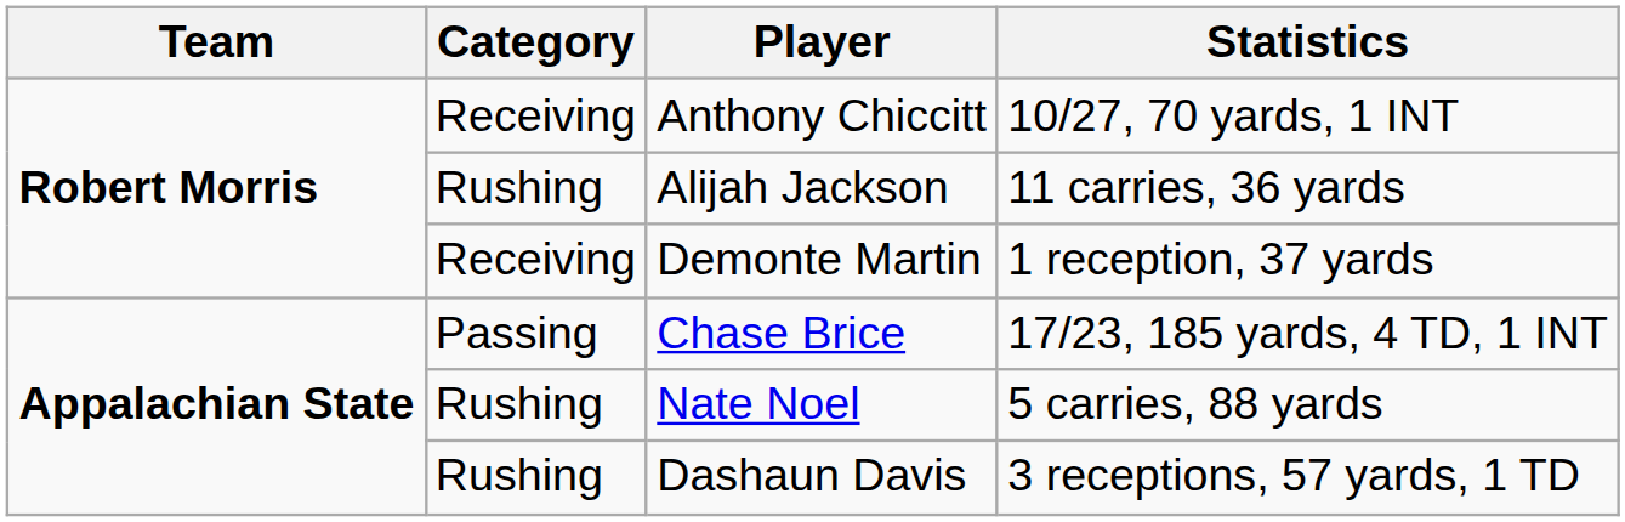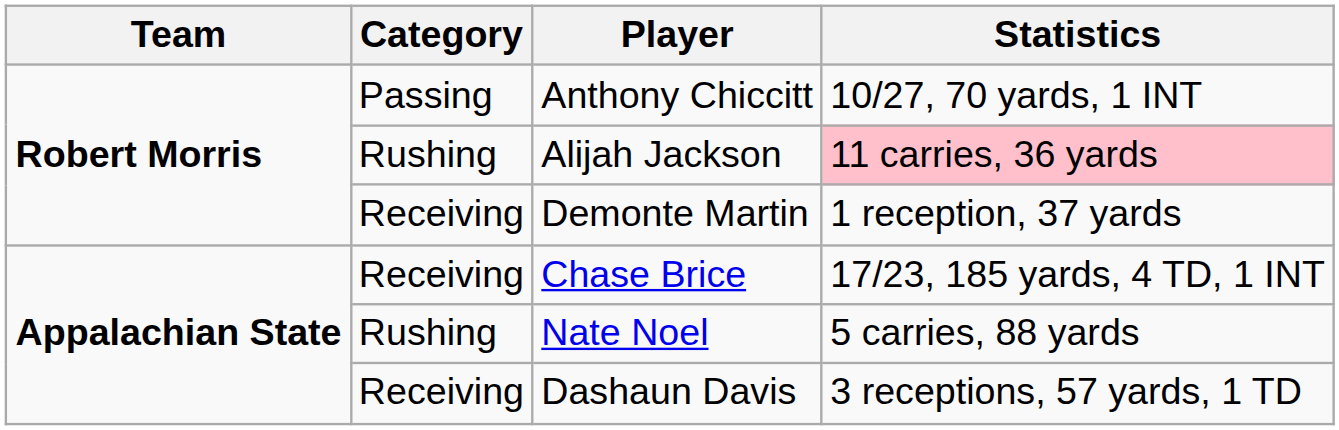Anthony Chiccitt | Category: Receiving -> Passing
Alijah Jackson | Statistics: no background -> pink background
Chase Brice | Category: Passing -> Receiving
Dashaun Davis | Category: Rushing -> Receiving
